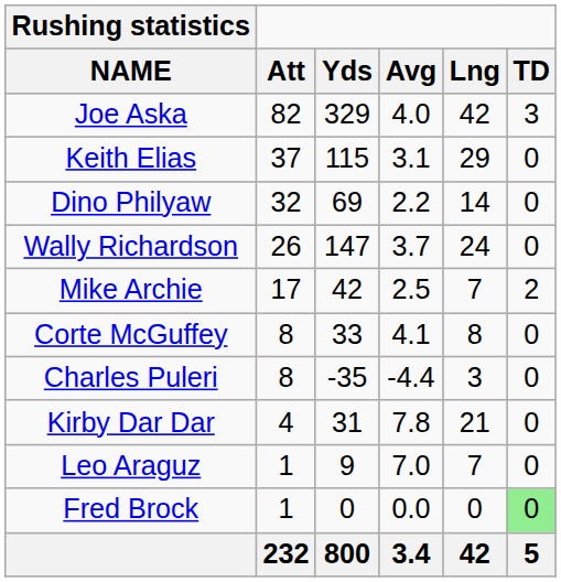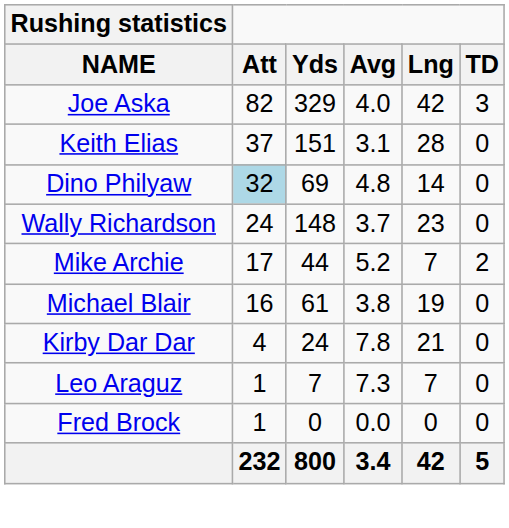Keith Elias | Yds: 115 -> 151
Keith Elias | Lng: 29 -> 28
Dino Philyaw | Att: no background -> lightblue background
Dino Philyaw | Avg: 2.2 -> 4.8
Wally Richardson | Att: 26 -> 24
Wally Richardson | Yds: 147 -> 148
Wally Richardson | Lng: 24 -> 23
Mike Archie | Yds: 42 -> 44
Mike Archie | Avg: 2.5 -> 5.2
+ row: Michael Blair | 16 | 61 | 3.8 | 19 | 0
- row: Corte McGuffey | 8 | 33 | 4.1 | 8 | 0
- row: Charles Puleri | 8 | -35 | -4.4 | 3 | 0
Kirby Dar Dar | Yds: 31 -> 24
Leo Araguz | Yds: 9 -> 7
Leo Araguz | Avg: 7.0 -> 7.3
Fred Brock | TD: lightgreen background -> no background
